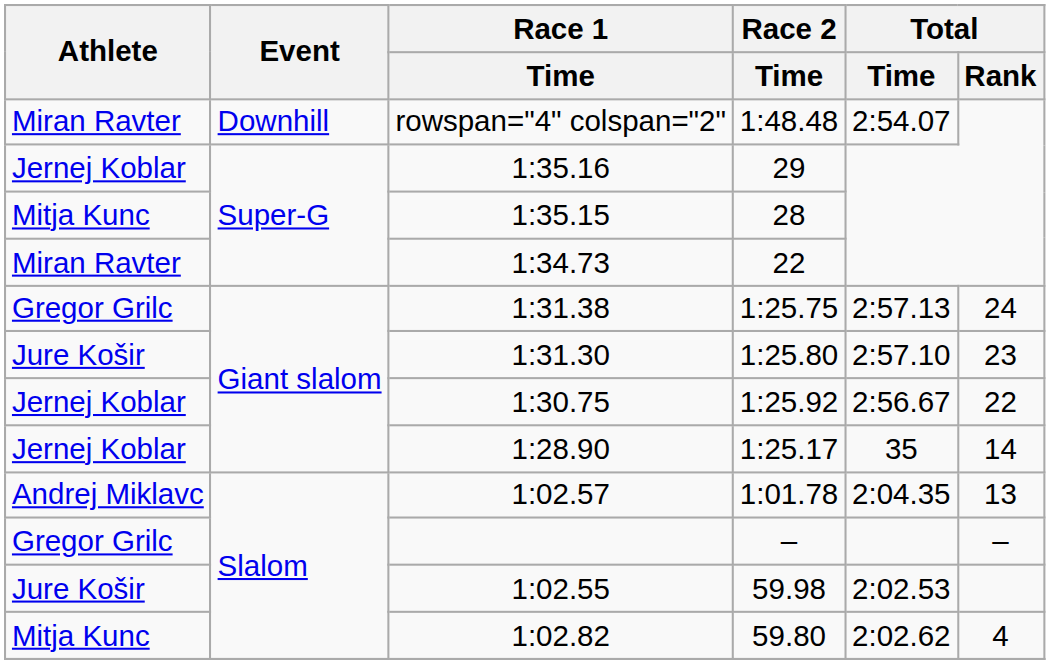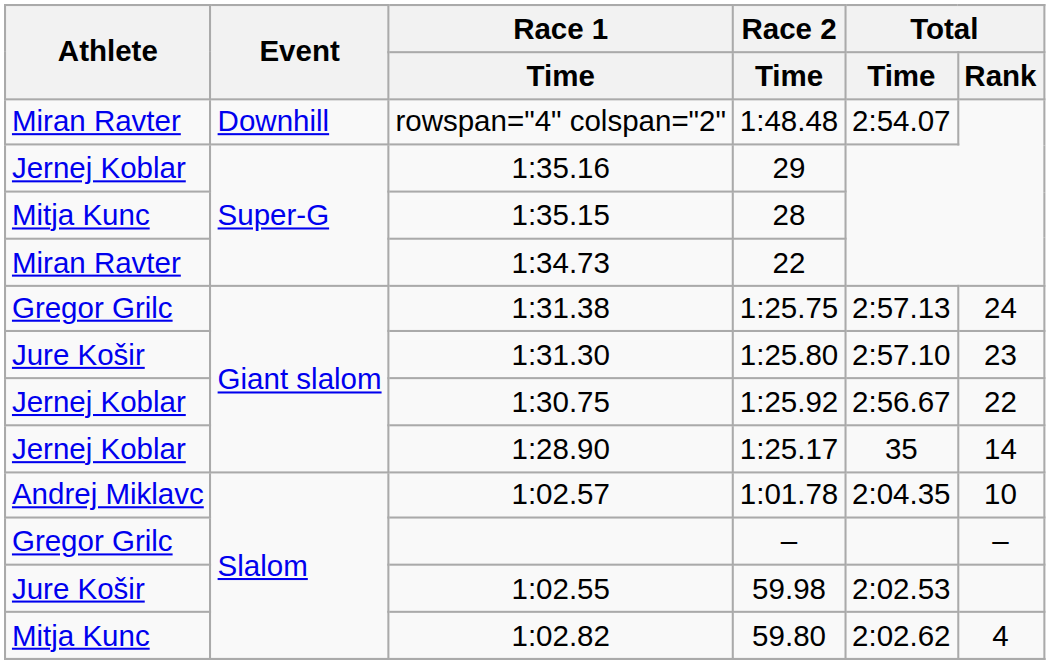1:02.57 | Total / Rank: 13 -> 10
